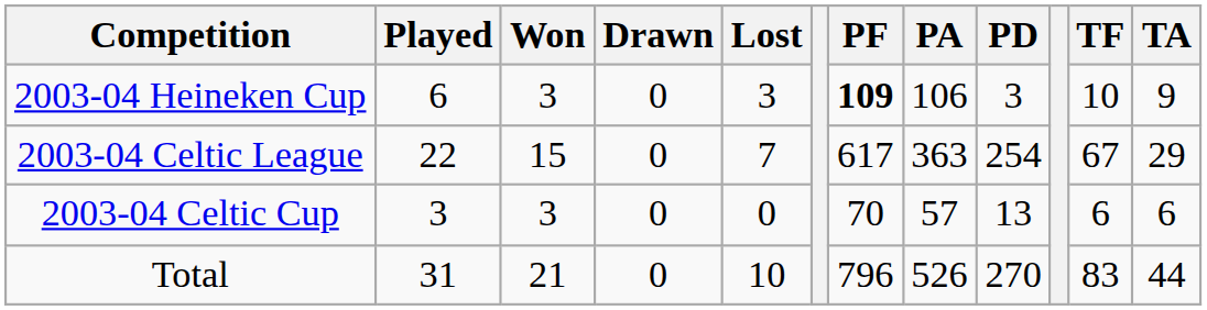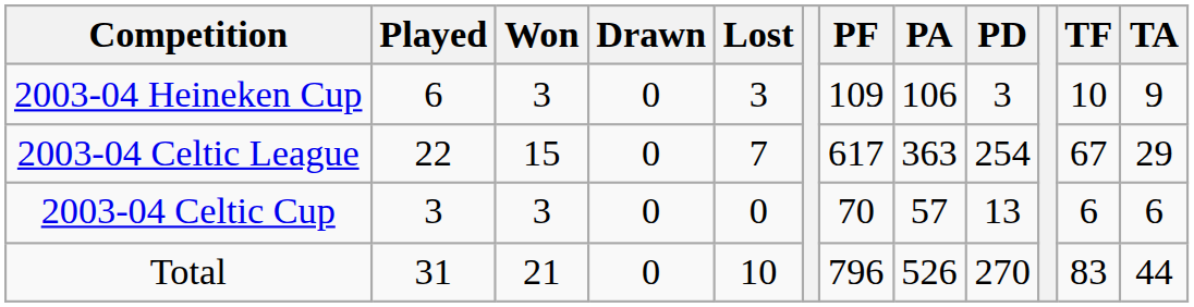2003-04 Heineken Cup | PF: bold -> normal
